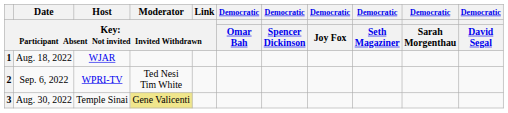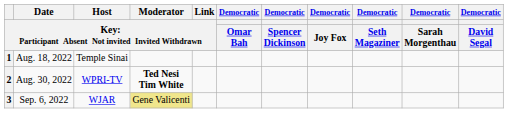1 | column 3: WJAR -> Temple Sinai
2 | column 2: Sep. 6, 2022 -> Aug. 30, 2022
2 | column 4: normal -> bold
3 | column 2: Aug. 30, 2022 -> Sep. 6, 2022
3 | column 3: Temple Sinai -> WJAR
